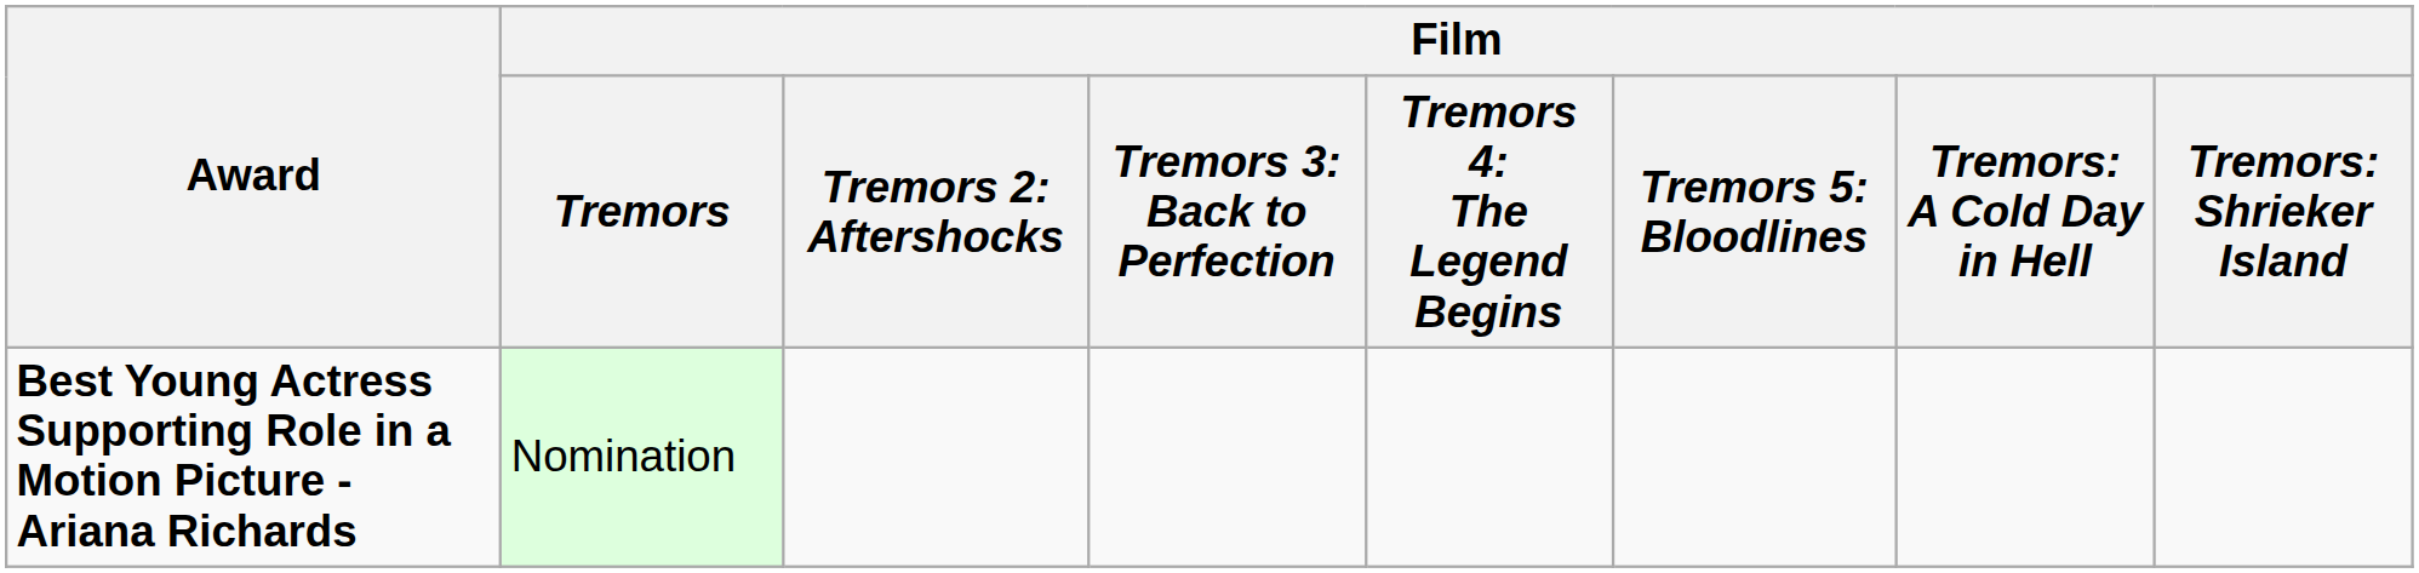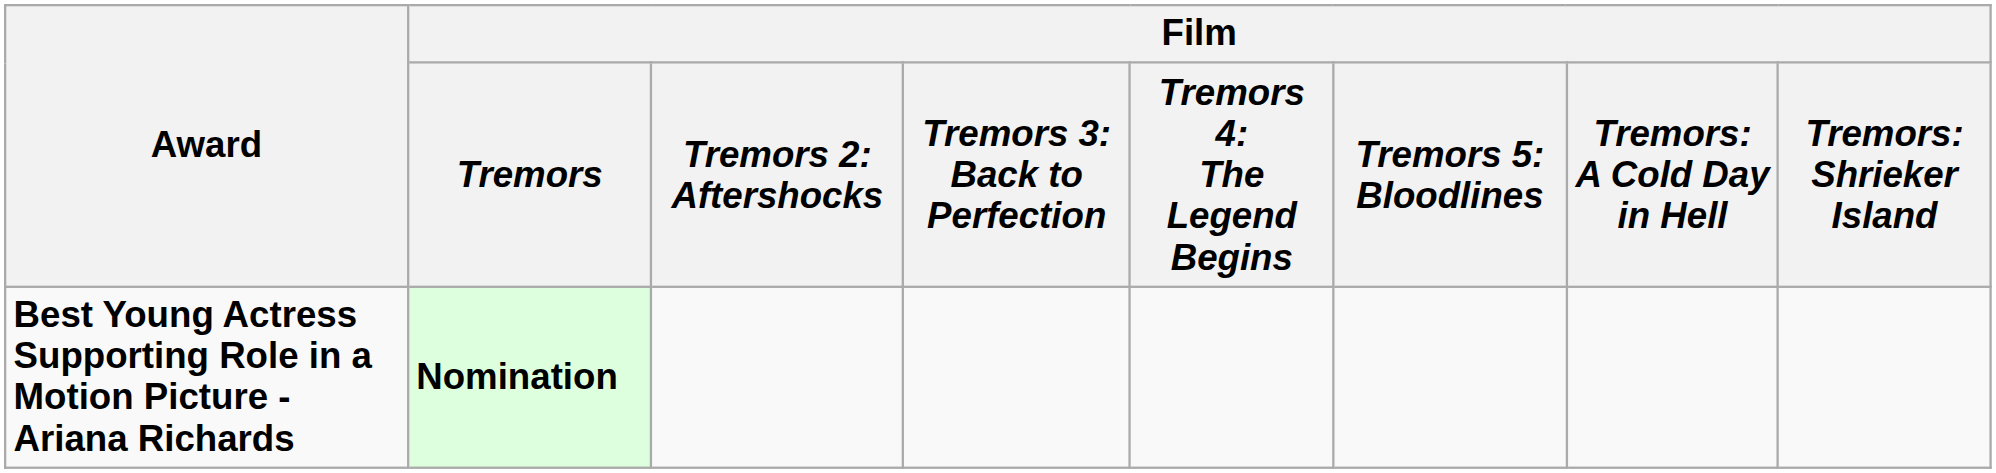row 3 | Film / Tremors: normal -> bold
